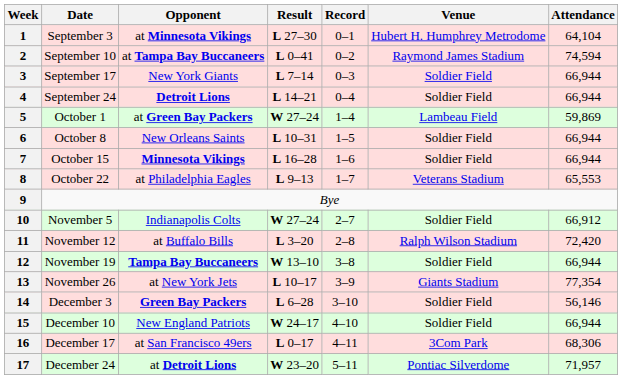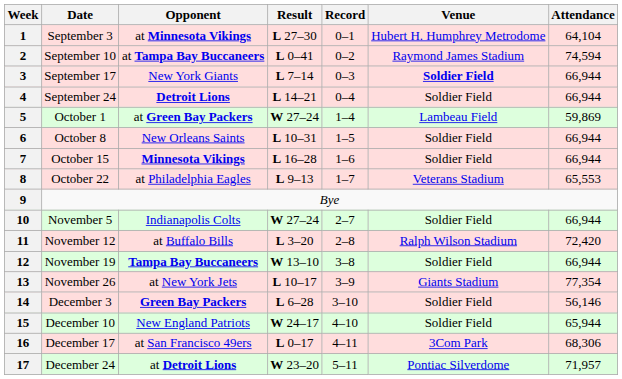3 | Venue: normal -> bold
10 | Attendance: 66,912 -> 66,944
15 | Attendance: 66,944 -> 65,944
